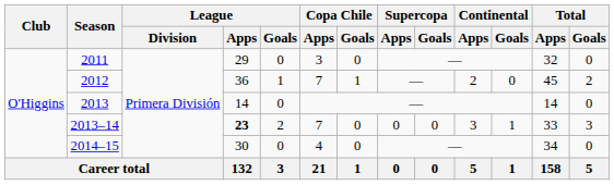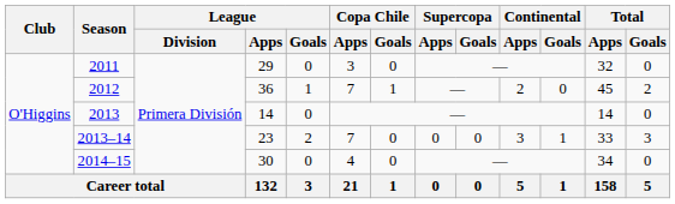2013–14 | League / Apps: bold -> normal
